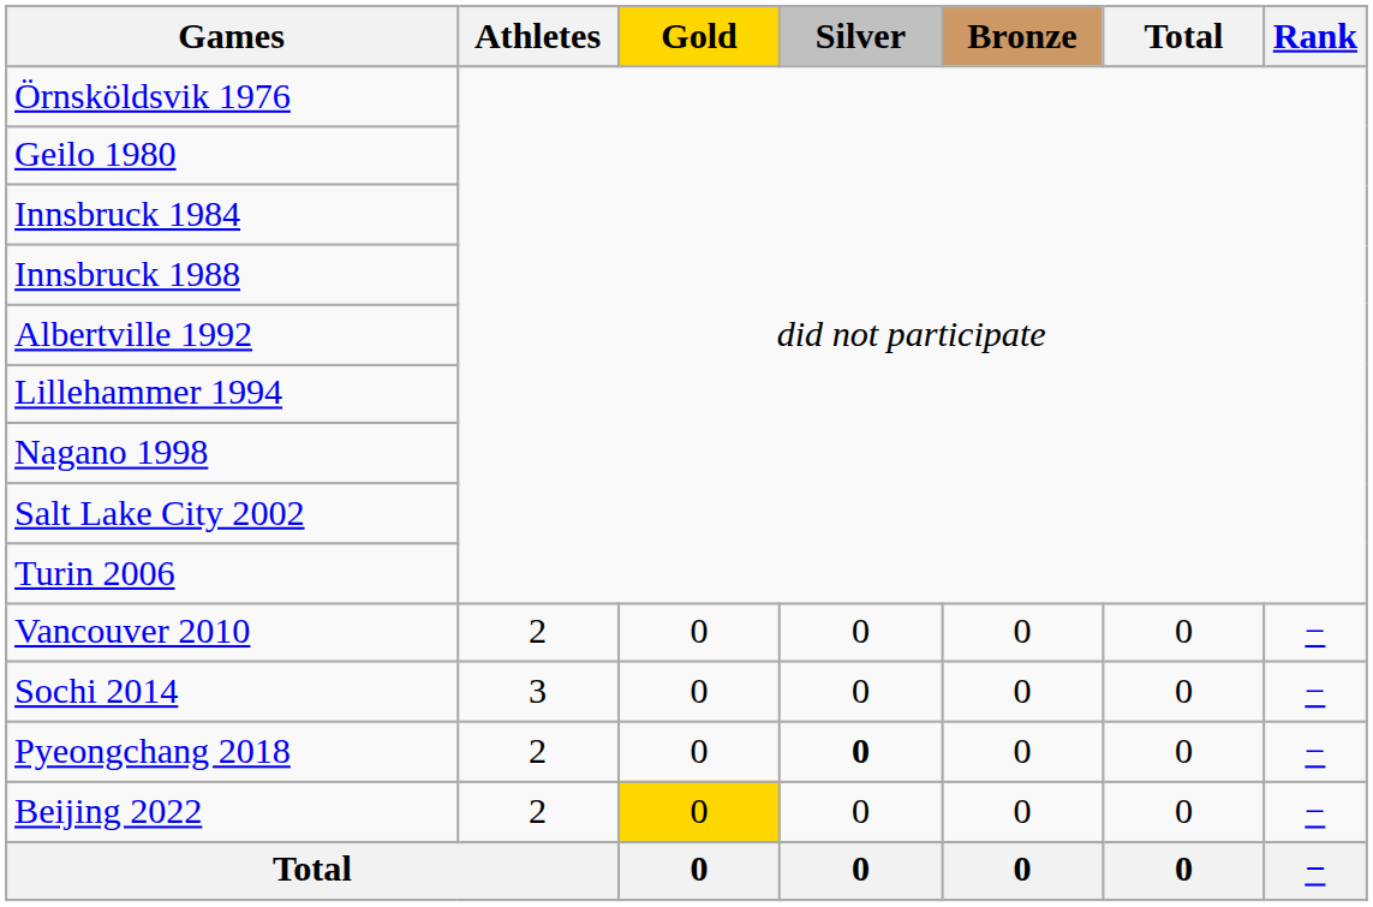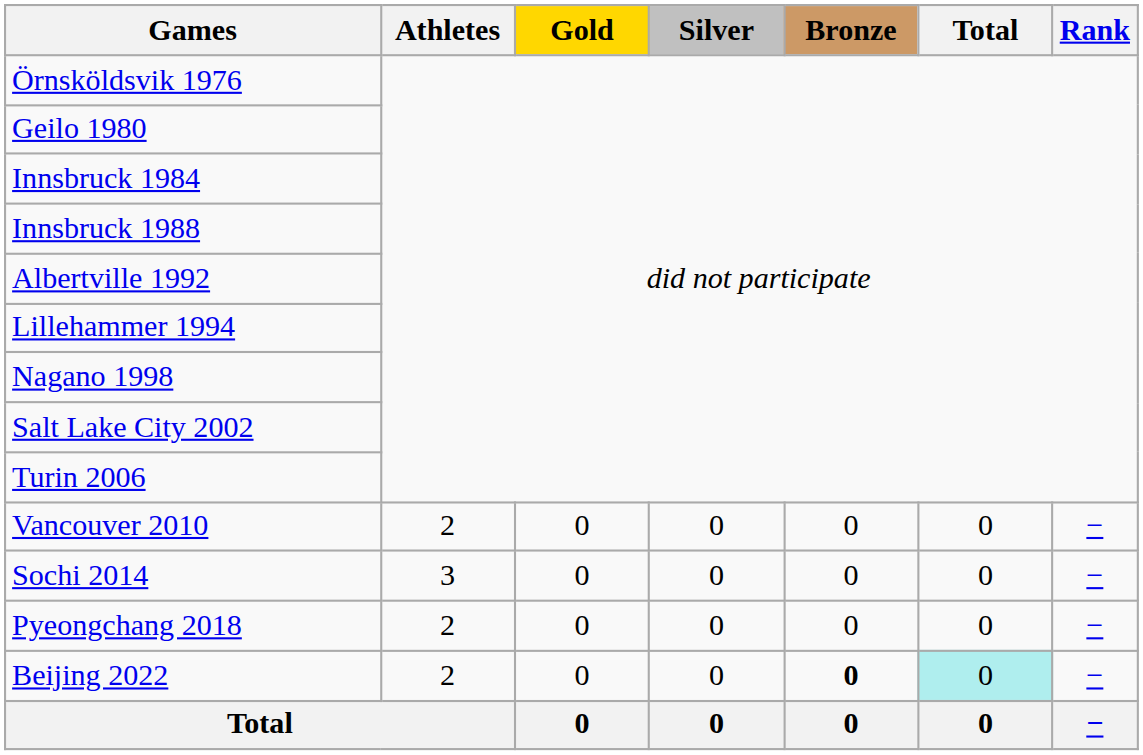Pyeongchang 2018 | Silver: bold -> normal
Beijing 2022 | Gold: gold background -> no background
Beijing 2022 | Bronze: normal -> bold
Beijing 2022 | Total: no background -> paleturquoise background
